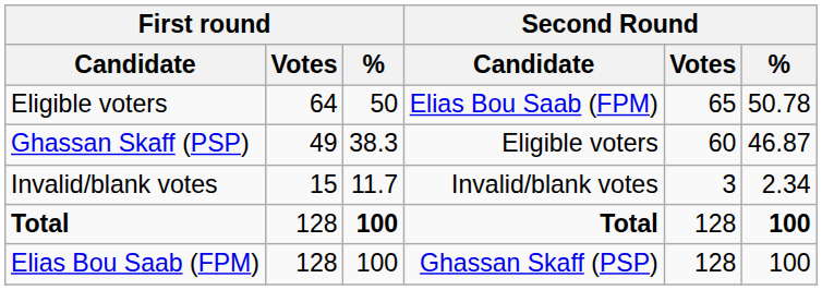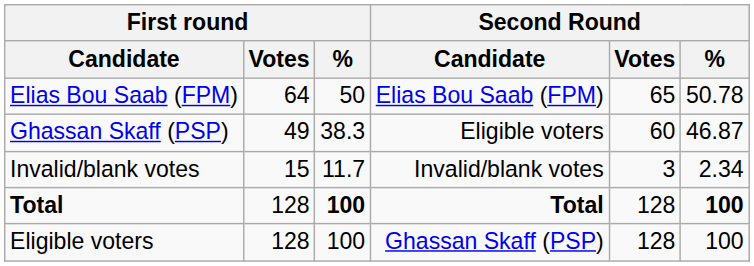row 3 | First round / Candidate: Eligible voters -> Elias Bou Saab (FPM)
row 7 | First round / Candidate: Elias Bou Saab (FPM) -> Eligible voters
